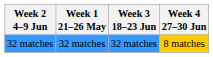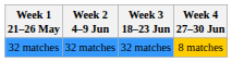columns swapped: Week 1 21–26 May <-> Week 2 4–9 Jun
